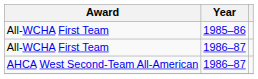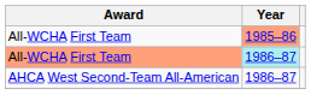row 2 | Year: no background -> lightsalmon background
row 3 | Award: no background -> lightsalmon background
row 3 | Year: no background -> paleturquoise background
